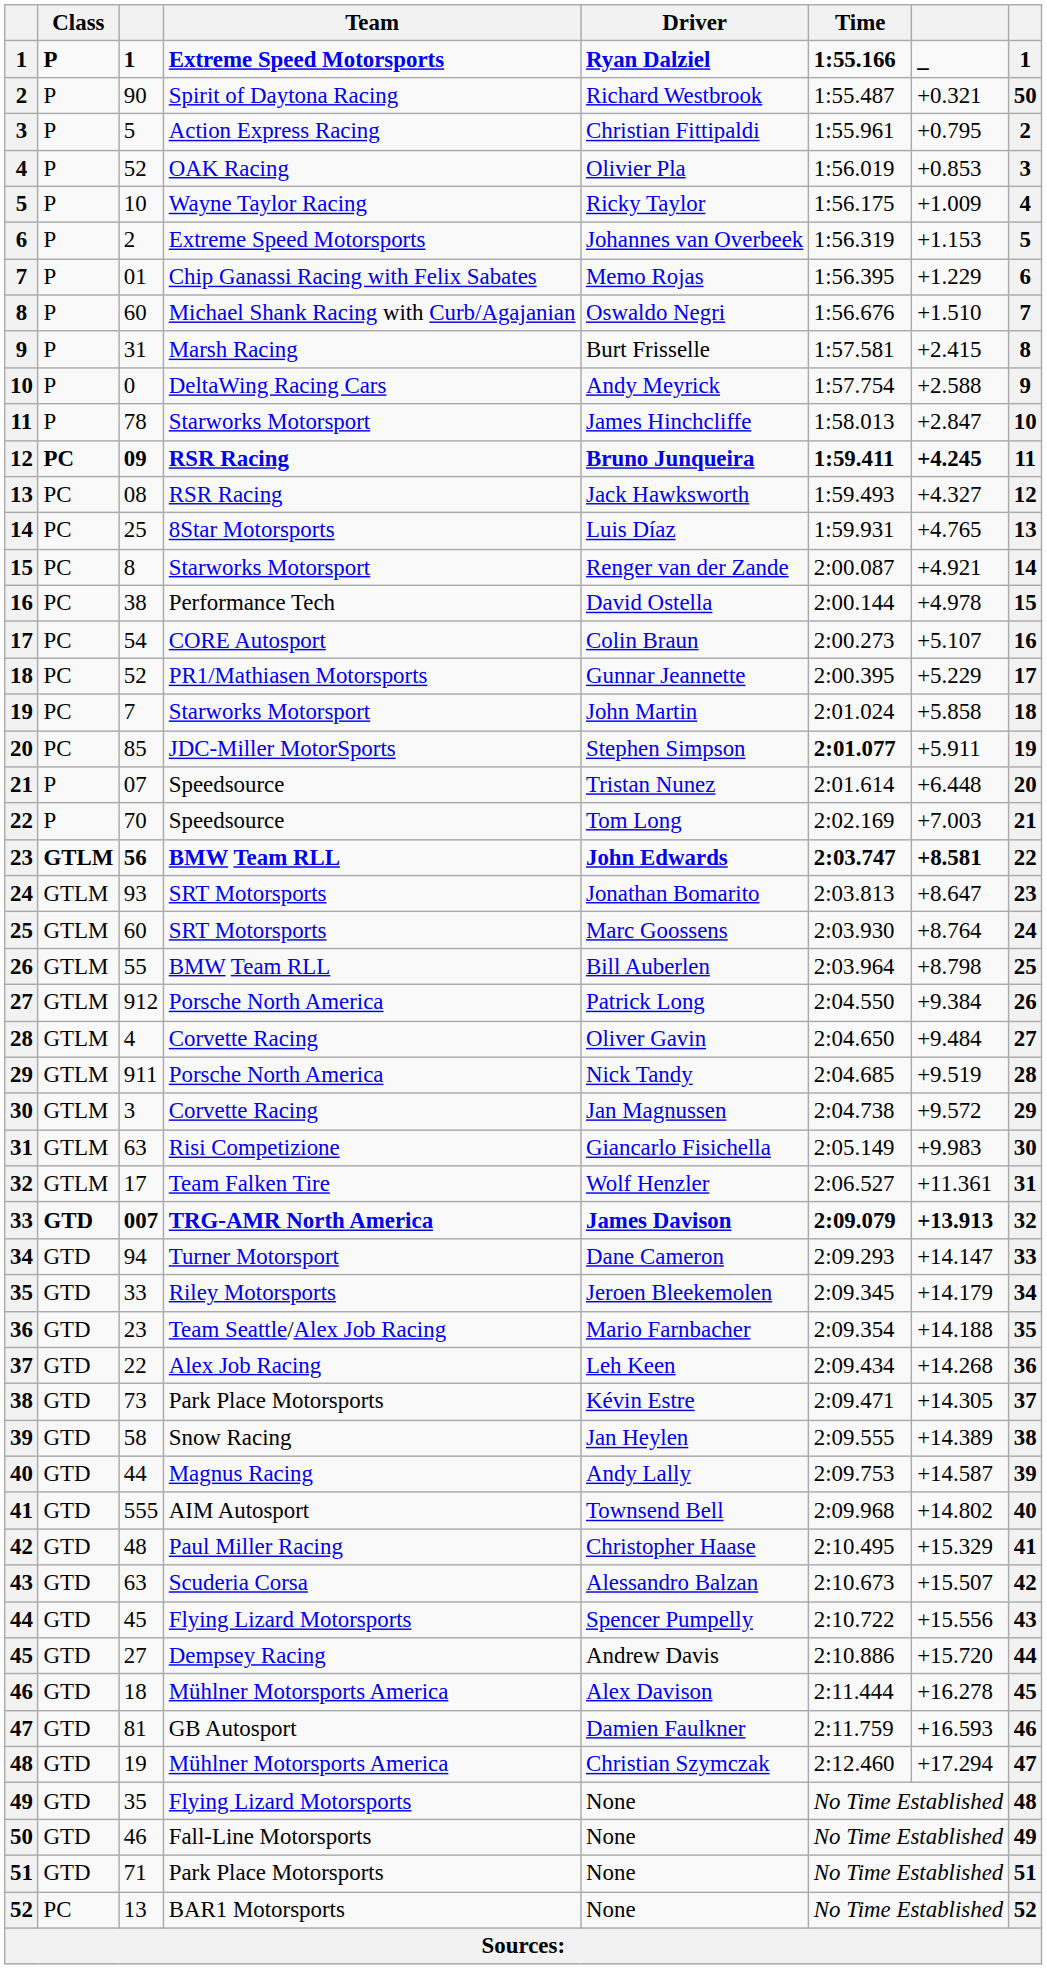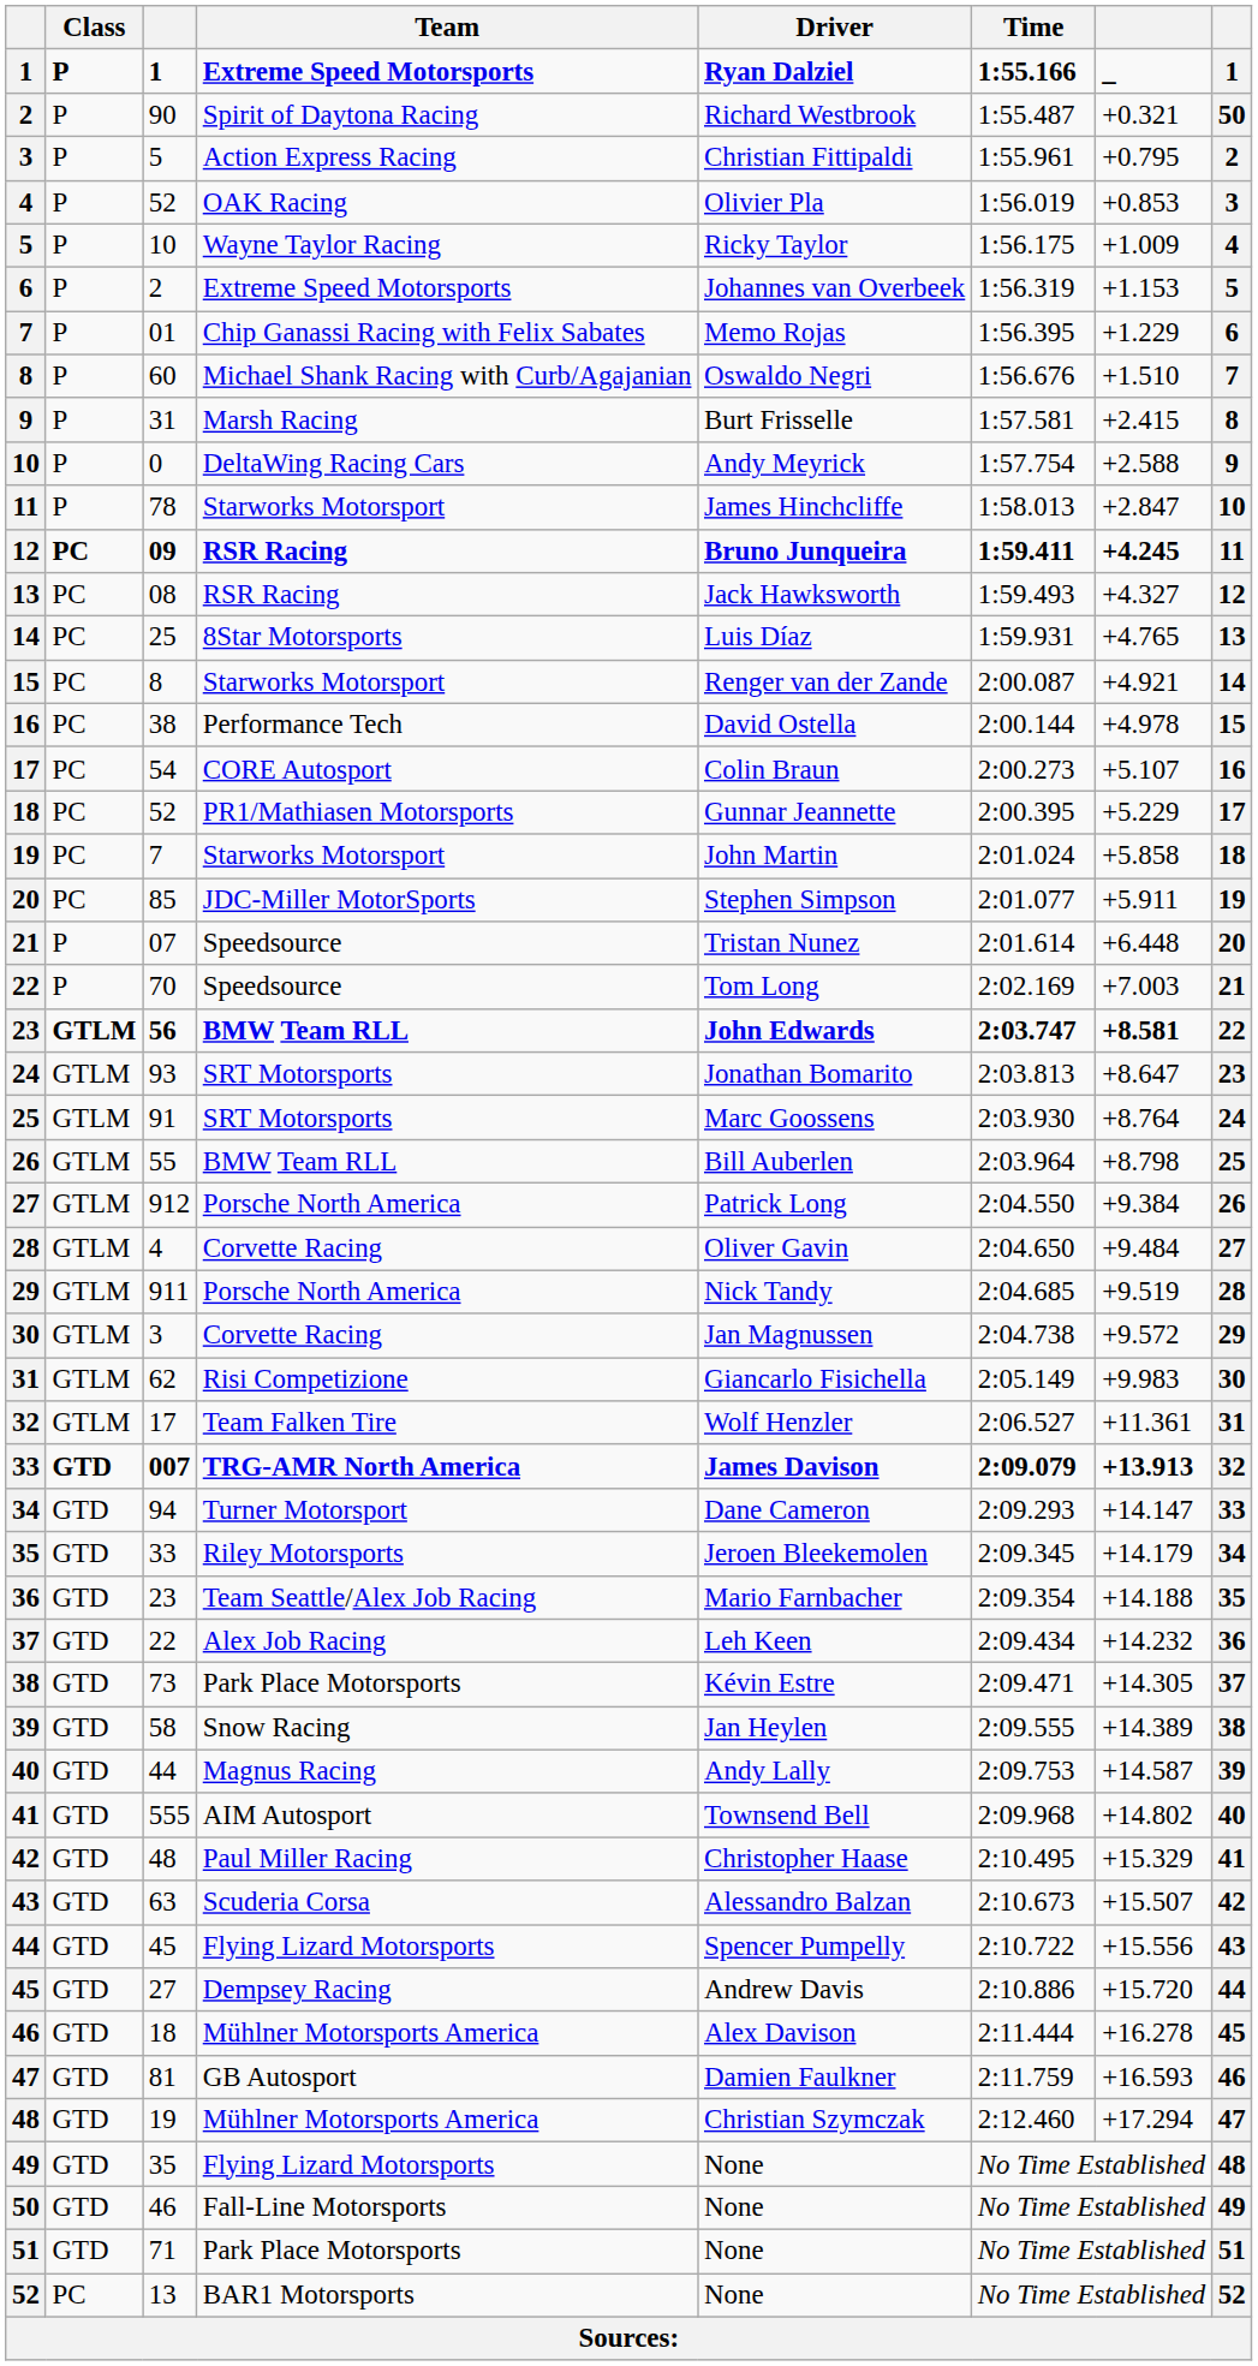row 21 | Time: bold -> normal
row 26 | column 3: 60 -> 91
row 32 | column 3: 63 -> 62
row 38 | column 7: +14.268 -> +14.232
